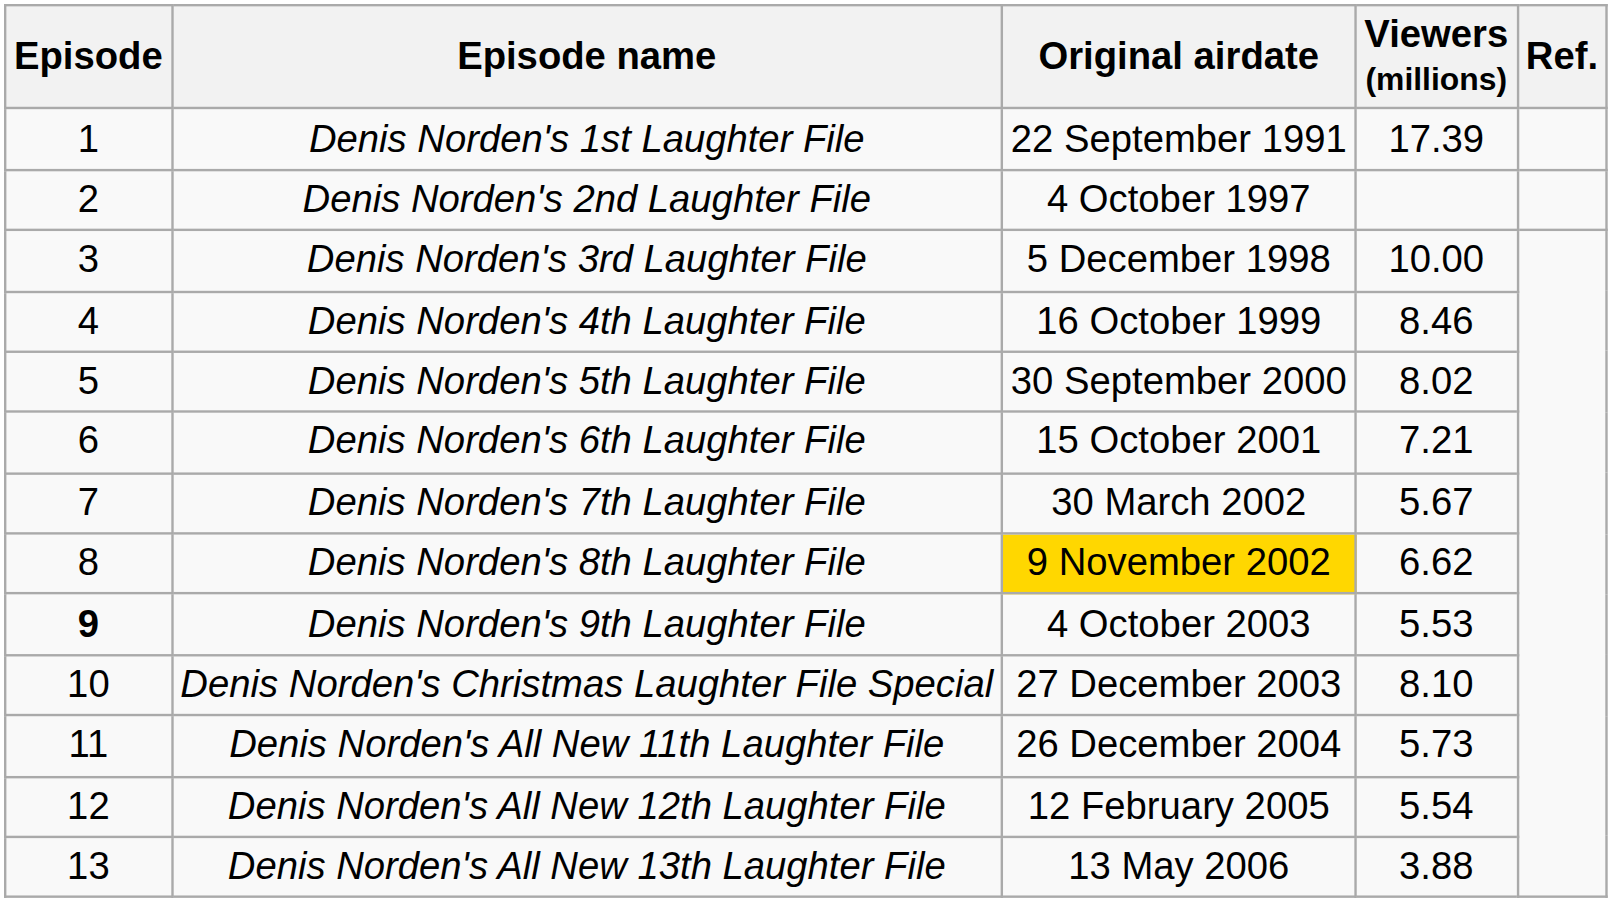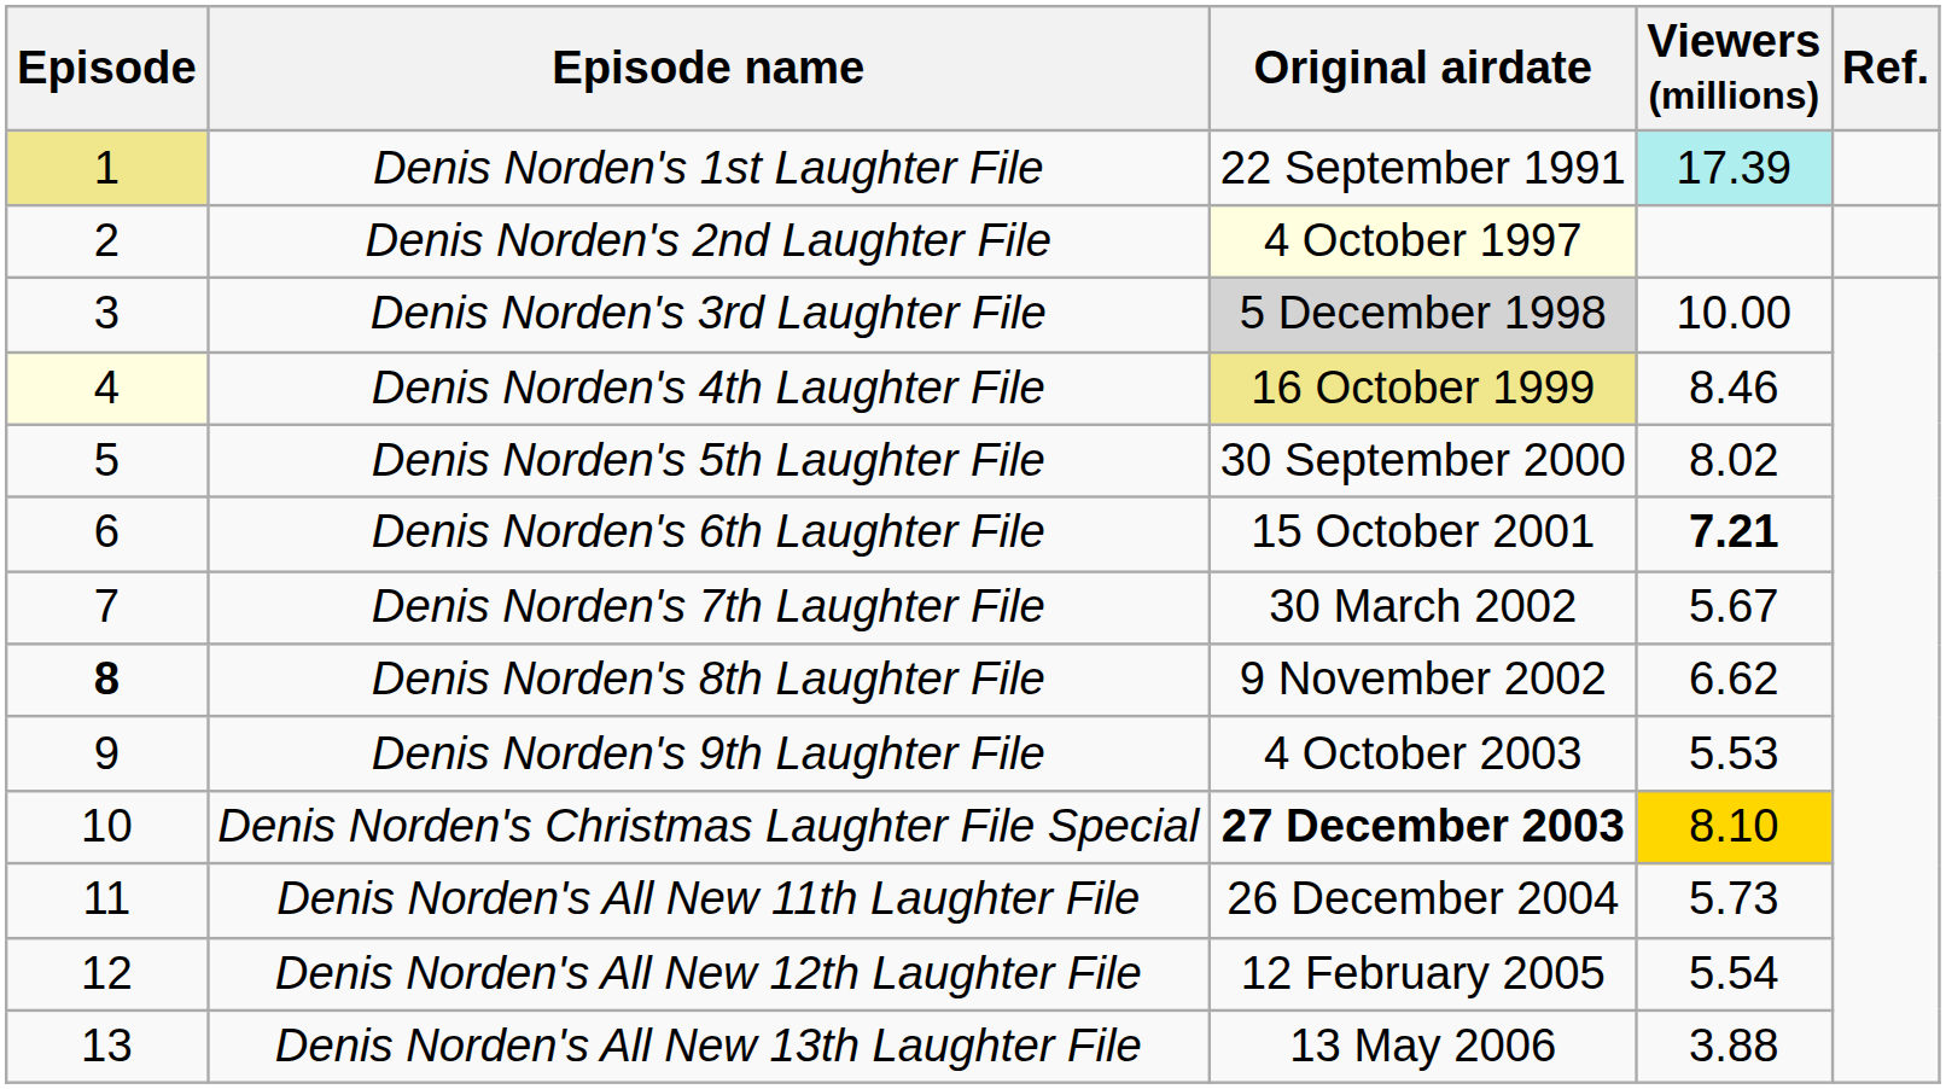Denis Norden's 1st Laughter File | Episode: no background -> khaki background
Denis Norden's 1st Laughter File | Viewers (millions): no background -> paleturquoise background
Denis Norden's 2nd Laughter File | Original airdate: no background -> lightyellow background
Denis Norden's 3rd Laughter File | Original airdate: no background -> lightgrey background
Denis Norden's 4th Laughter File | Episode: no background -> lightyellow background
Denis Norden's 4th Laughter File | Original airdate: no background -> khaki background
Denis Norden's 6th Laughter File | Viewers (millions): normal -> bold
Denis Norden's 8th Laughter File | Episode: normal -> bold
Denis Norden's 8th Laughter File | Original airdate: gold background -> no background
Denis Norden's 9th Laughter File | Episode: bold -> normal
Denis Norden's Christmas Laughter File Special | Original airdate: normal -> bold
Denis Norden's Christmas Laughter File Special | Viewers (millions): no background -> gold background
